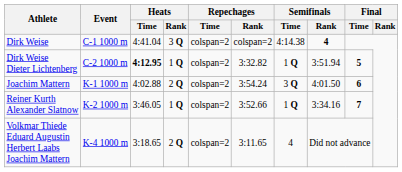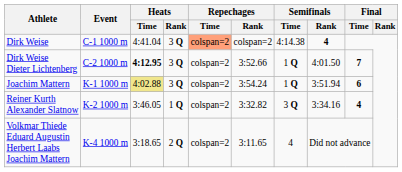Dirk Weise | Repechages / Time: no background -> lightsalmon background
Dirk Weise Dieter Lichtenberg | Heats / Rank: 1 Q -> 3 Q
Dirk Weise Dieter Lichtenberg | Repechages / Rank: 3:32.82 -> 3:52.66
Dirk Weise Dieter Lichtenberg | Semifinals / Rank: 3:51.94 -> 4:01.50
Dirk Weise Dieter Lichtenberg | Final / Time: 5 -> 7
Joachim Mattern | Heats / Time: no background -> khaki background
Joachim Mattern | Heats / Rank: 2 Q -> 3 Q
Joachim Mattern | Semifinals / Time: 3 Q -> 1 Q
Joachim Mattern | Semifinals / Rank: 4:01.50 -> 3:51.94
Reiner Kurth Alexander Slatnow | Repechages / Rank: 3:52.66 -> 3:32.82
Reiner Kurth Alexander Slatnow | Semifinals / Time: 1 Q -> 3 Q
Reiner Kurth Alexander Slatnow | Final / Time: 7 -> 4
